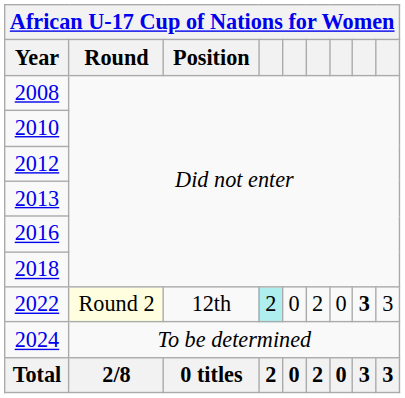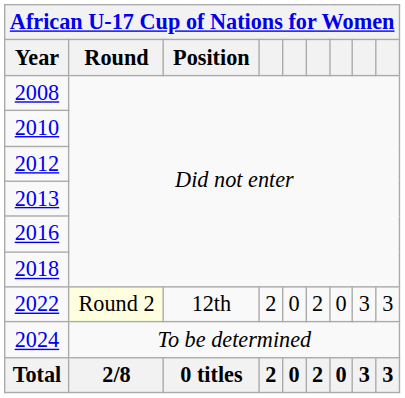2022 | column 4: paleturquoise background -> no background
2022 | column 8: bold -> normal
